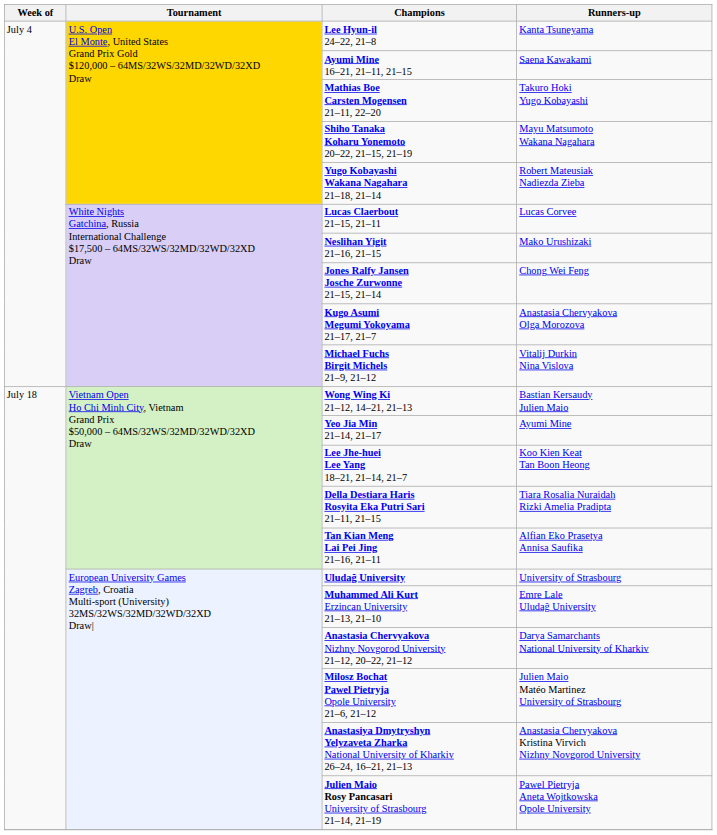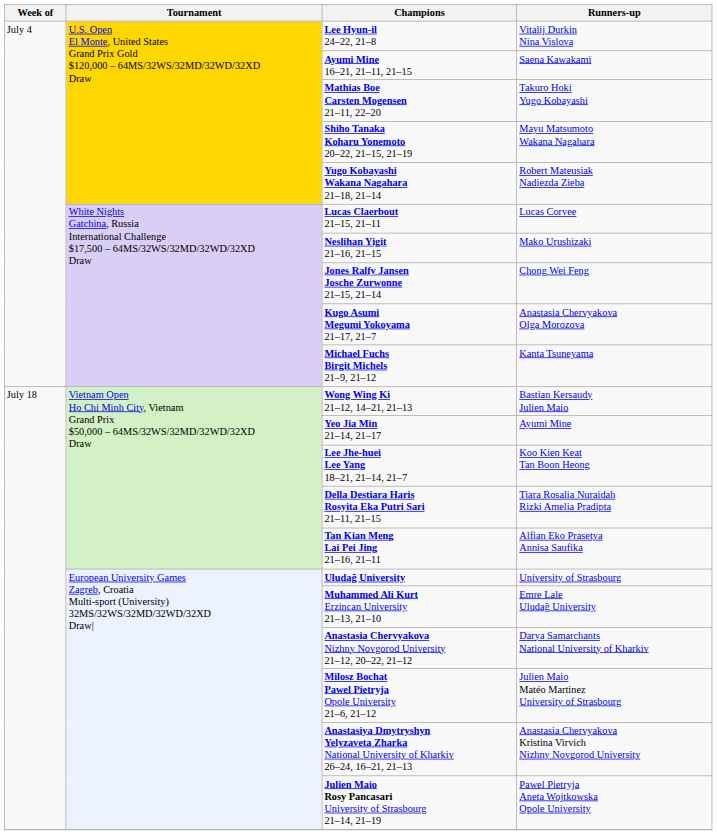Lee Hyun-il 24–22, 21–8 | Runners-up: Kanta Tsuneyama -> Vitalij Durkin Nina Vislova
Michael Fuchs Birgit Michels 21–9, 21–12 | Runners-up: Vitalij Durkin Nina Vislova -> Kanta Tsuneyama
